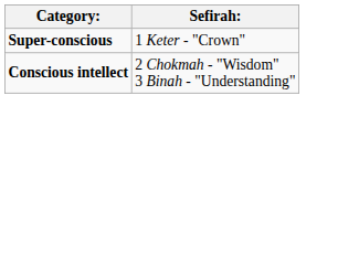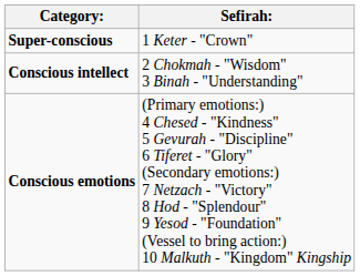+ row: Conscious emotions | (Primary emotions:) 4 Chesed - "Kindness" 5 Gevurah - "Discipline" 6 Tiferet - "Glory" (Secondary emotions:) 7 Netzach - "Victory" 8 Hod - "Splendour" 9 Yesod - "Foundation" (Vessel to bring action:) 10 Malkuth - "Kingdom" Kingship
